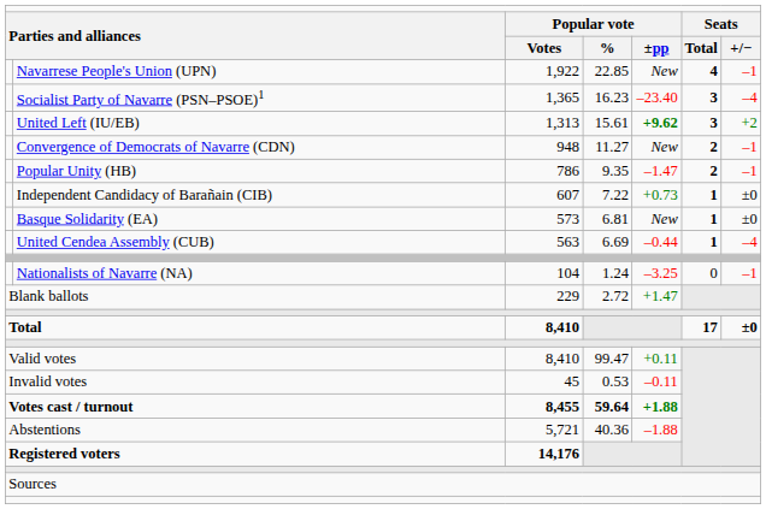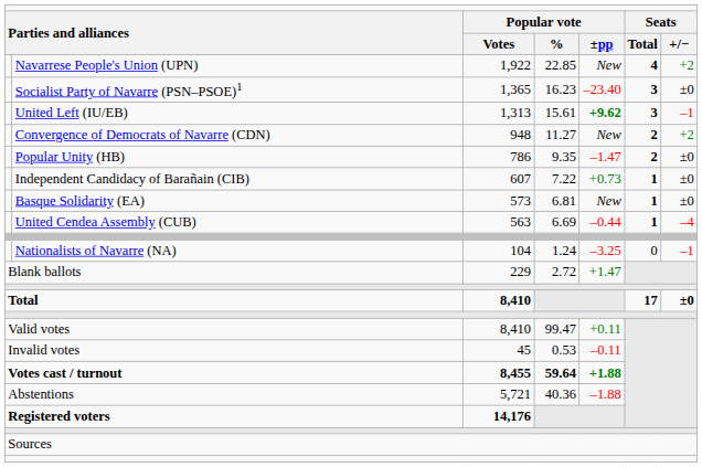Navarrese People's Union (UPN) | column 7: –1 -> +2
Socialist Party of Navarre (PSN–PSOE)1 | column 7: –4 -> ±0
United Left (IU/EB) | column 7: +2 -> –1
Convergence of Democrats of Navarre (CDN) | column 7: –1 -> +2
Popular Unity (HB) | column 7: –1 -> ±0
